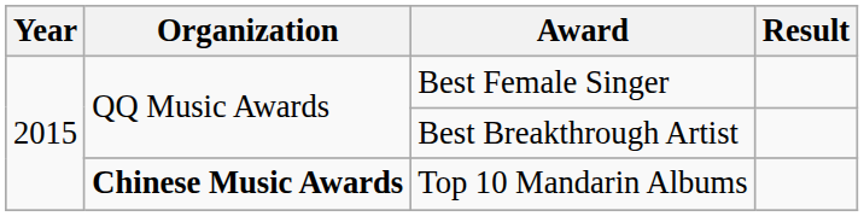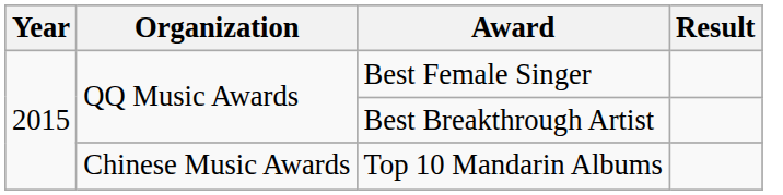Top 10 Mandarin Albums | Organization: bold -> normal
